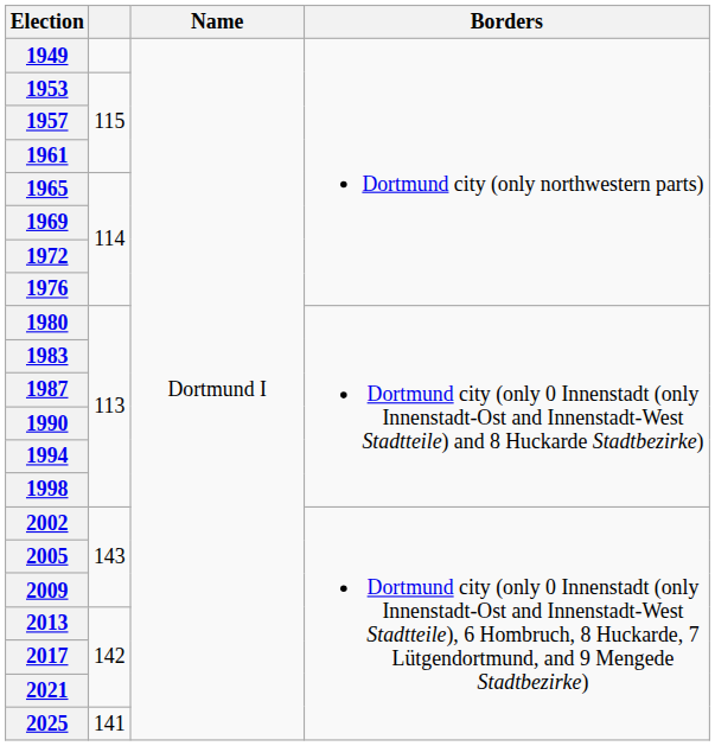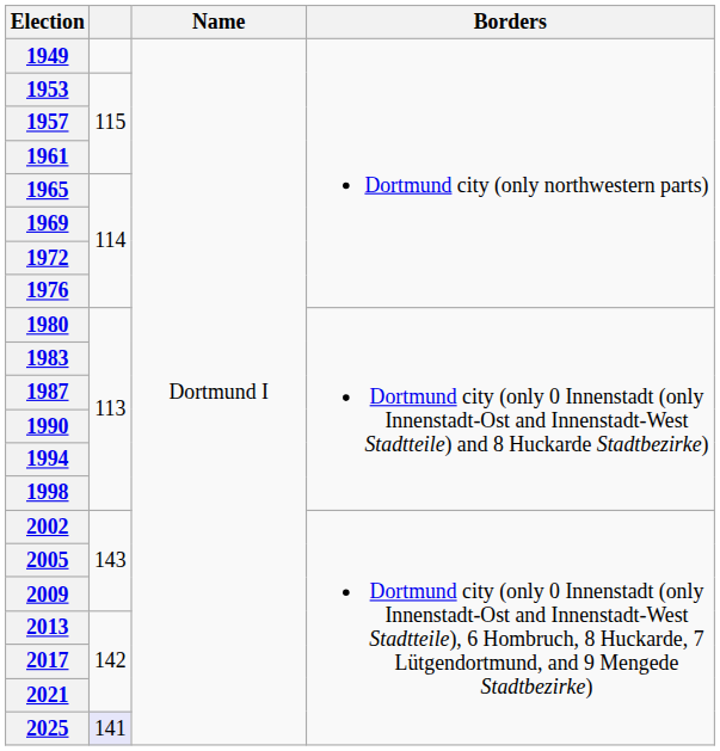2025 | column 2: no background -> lavender background
